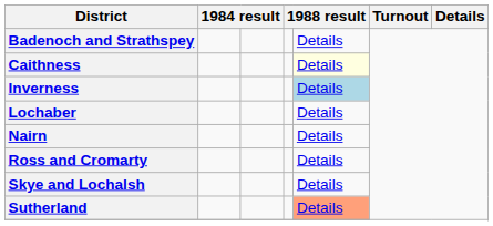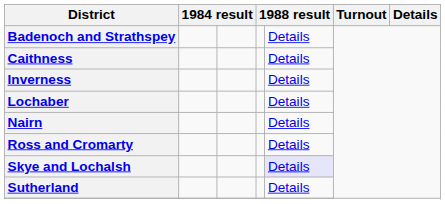Caithness | column 5: lightyellow background -> no background
Inverness | column 5: lightblue background -> no background
Skye and Lochalsh | column 5: no background -> lavender background
Sutherland | column 5: lightsalmon background -> no background
